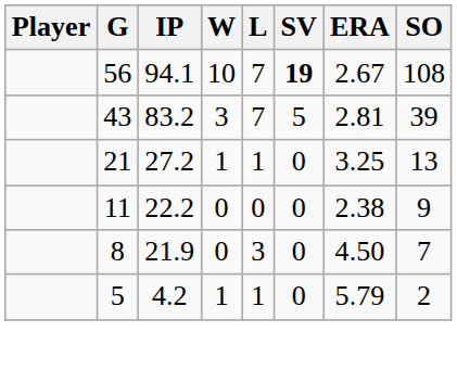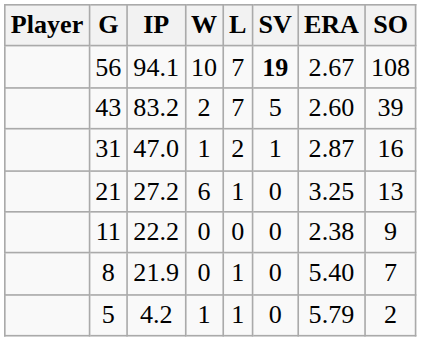43 | W: 3 -> 2
43 | ERA: 2.81 -> 2.60
+ row: 31 | 47.0 | 1 | 2 | 1 | 2.87 | 16
21 | W: 1 -> 6
8 | L: 3 -> 1
8 | ERA: 4.50 -> 5.40
